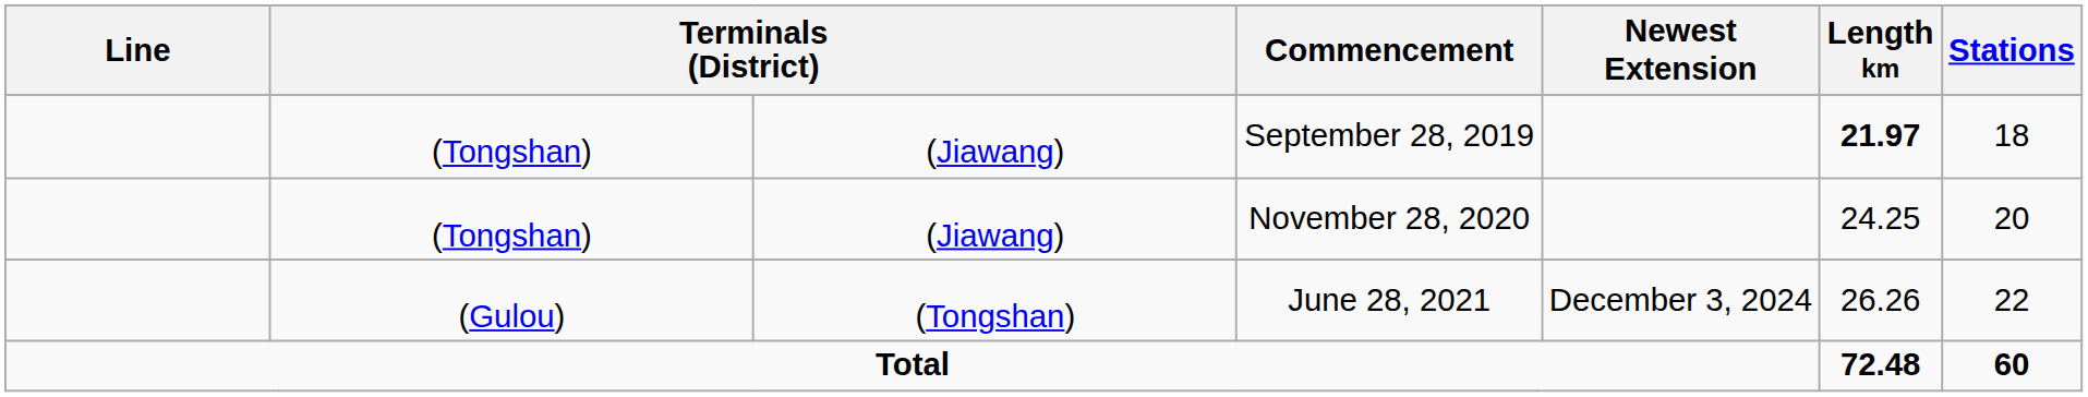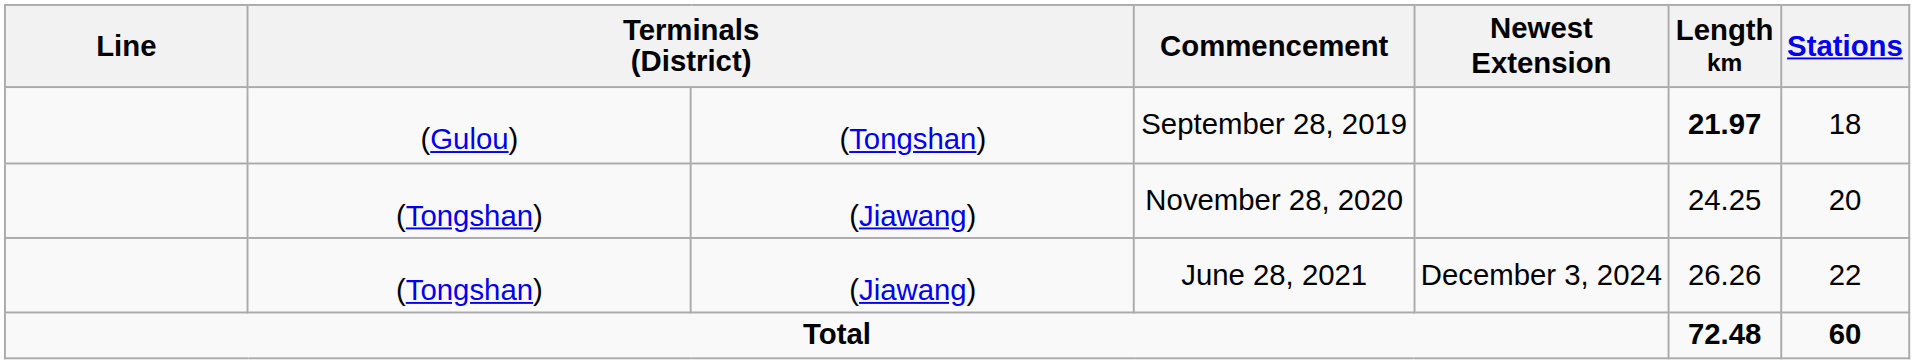September 28, 2019 | column 2: (Tongshan) -> (Gulou)
September 28, 2019 | column 3: (Jiawang) -> (Tongshan)
June 28, 2021 | column 2: (Gulou) -> (Tongshan)
June 28, 2021 | column 3: (Tongshan) -> (Jiawang)
